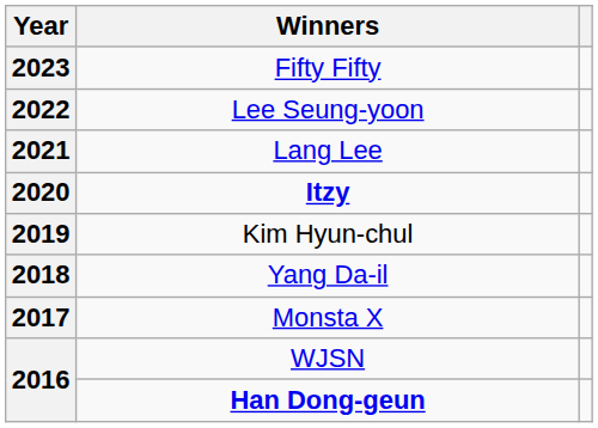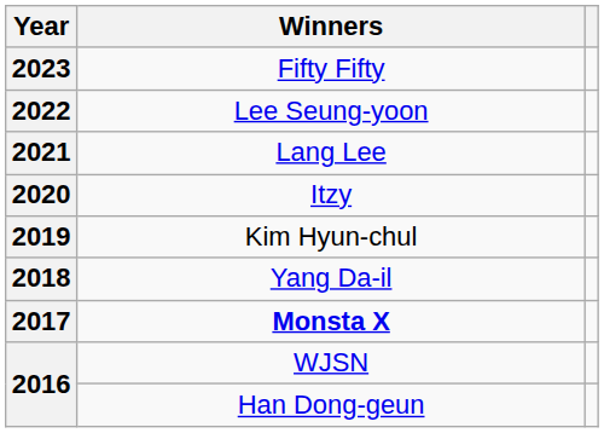Itzy | Winners: bold -> normal
Monsta X | Winners: normal -> bold
Han Dong-geun | Winners: bold -> normal
